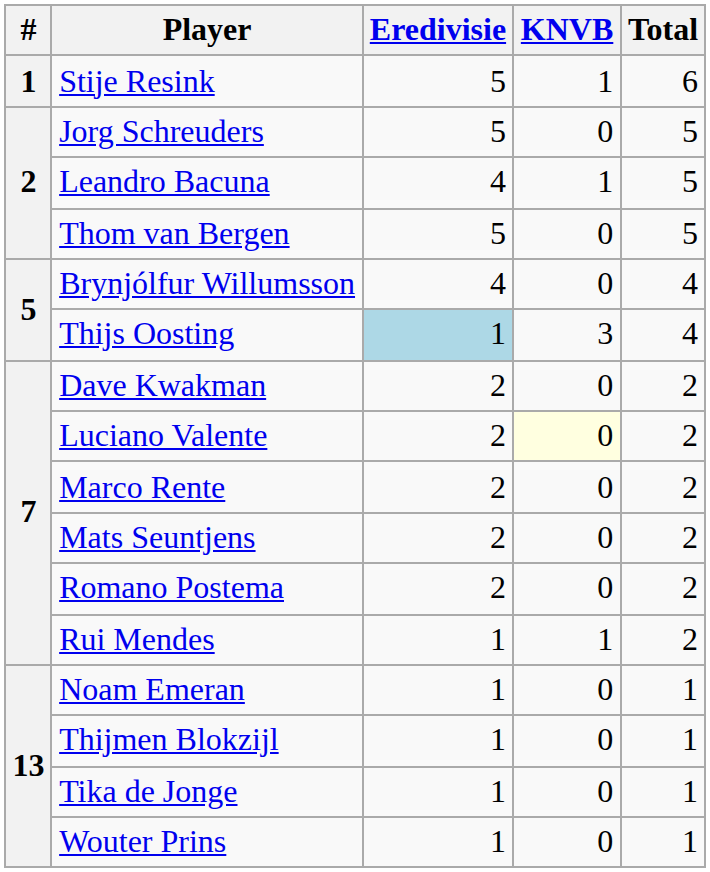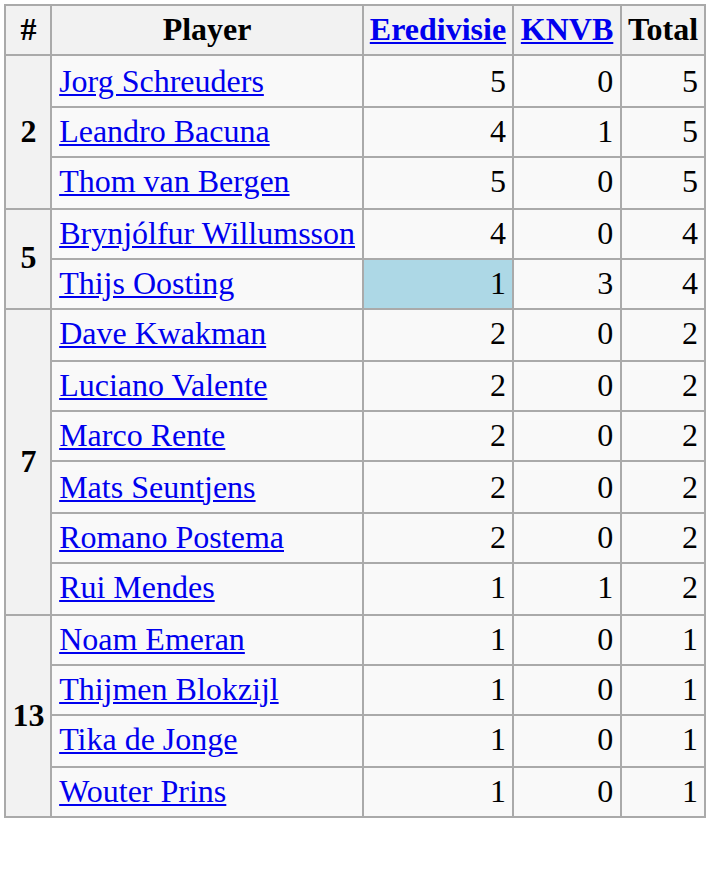- row: 1 | Stije Resink | 5 | 1 | 6
Luciano Valente | KNVB: lightyellow background -> no background
